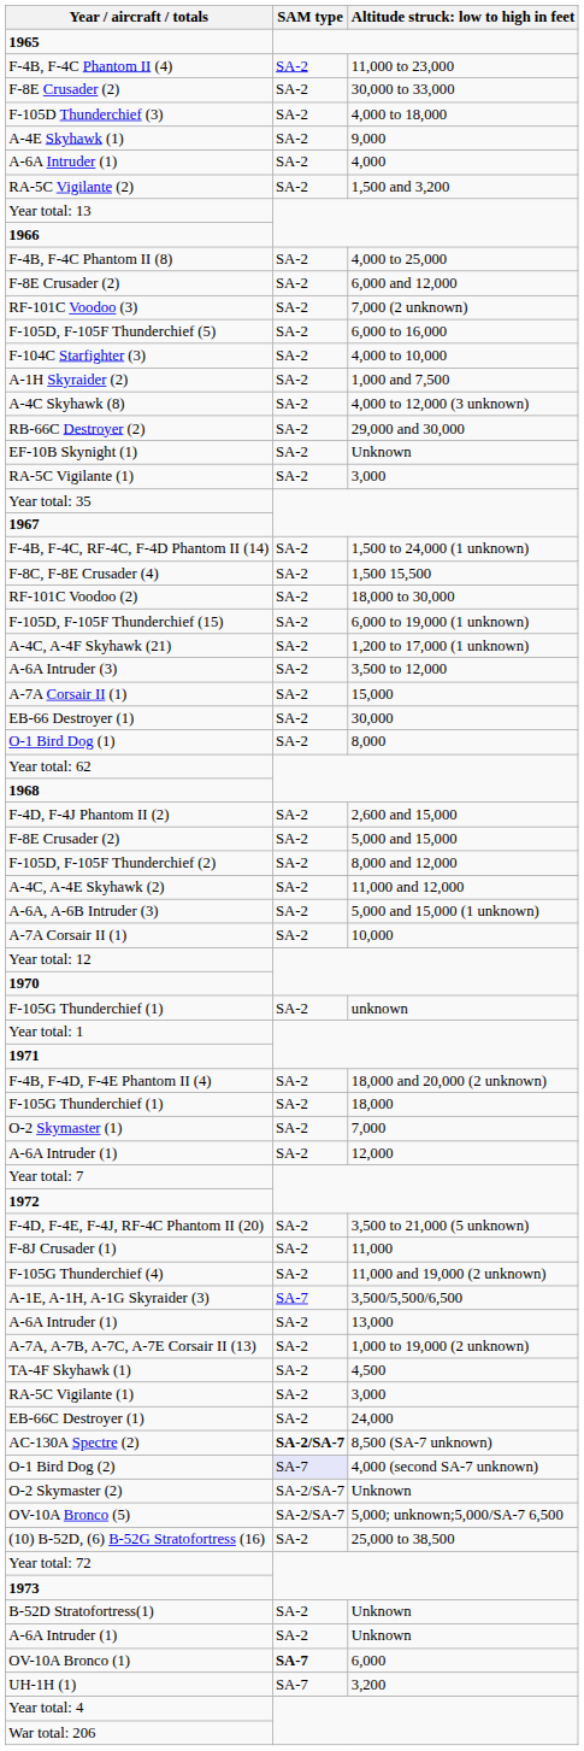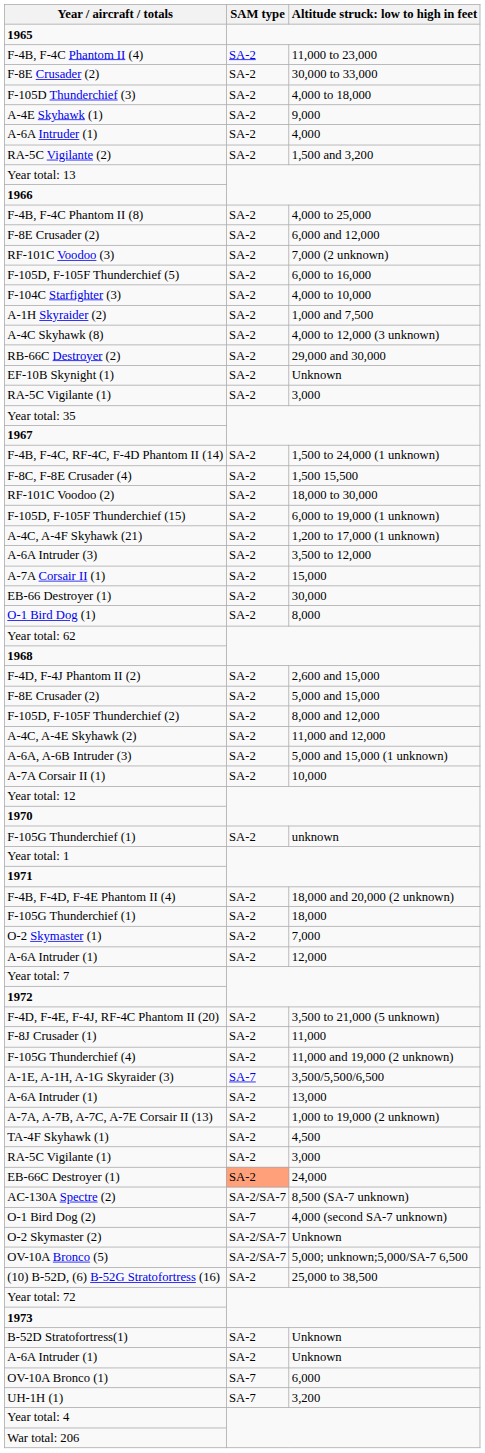EB-66C Destroyer (1) | SAM type: no background -> lightsalmon background
AC-130A Spectre (2) | SAM type: bold -> normal
O-1 Bird Dog (2) | SAM type: lavender background -> no background
OV-10A Bronco (1) | SAM type: bold -> normal
